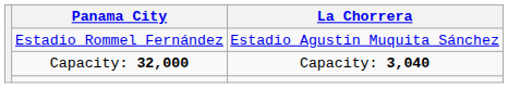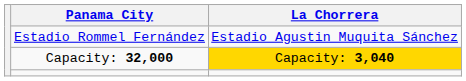Capacity: 32,000 | La Chorrera: no background -> gold background
